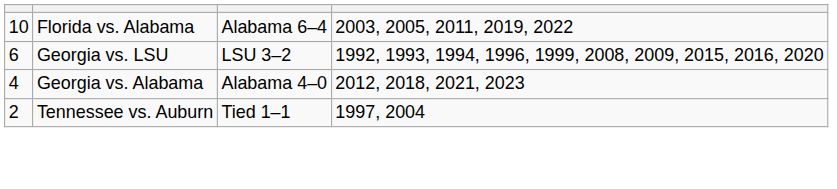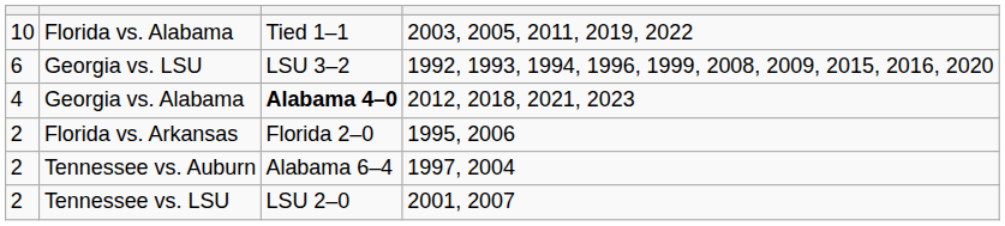Florida vs. Alabama | column 3: Alabama 6–4 -> Tied 1–1
Georgia vs. Alabama | column 3: normal -> bold
+ row: 2 | Florida vs. Arkansas | Florida 2–0 | 1995, 2006
Tennessee vs. Auburn | column 3: Tied 1–1 -> Alabama 6–4
+ row: 2 | Tennessee vs. LSU | LSU 2–0 | 2001, 2007
